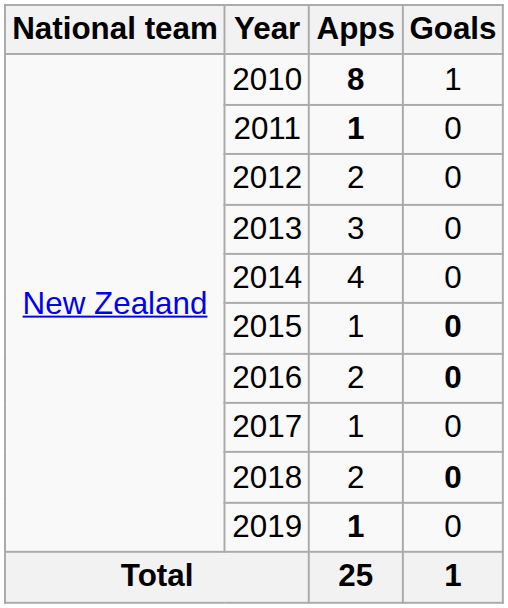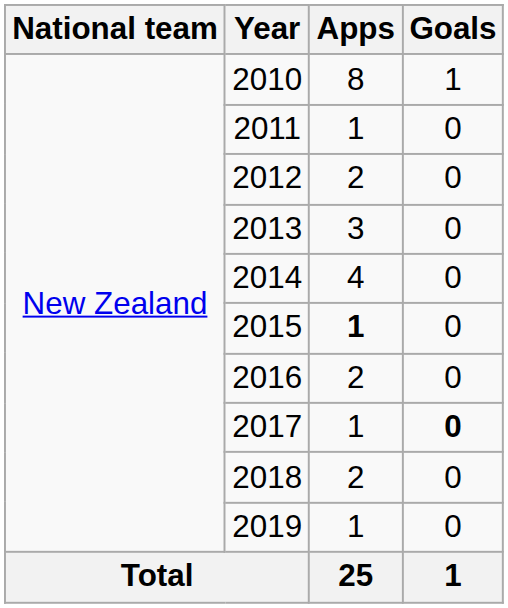2010 | Apps: bold -> normal
2011 | Apps: bold -> normal
2015 | Apps: normal -> bold
2015 | Goals: bold -> normal
2016 | Goals: bold -> normal
2017 | Goals: normal -> bold
2018 | Goals: bold -> normal
2019 | Apps: bold -> normal
